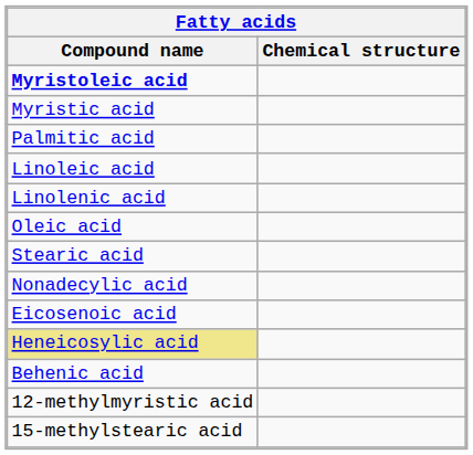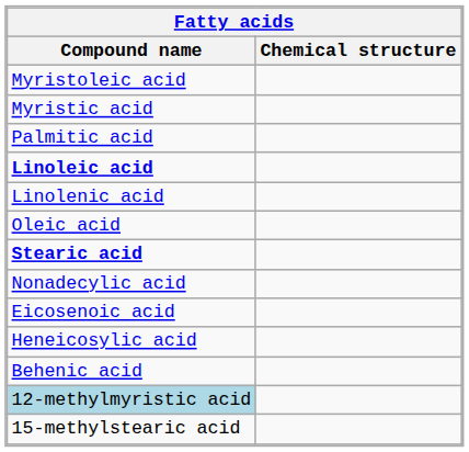Myristoleic acid | Compound name: bold -> normal
Linoleic acid | Compound name: normal -> bold
Stearic acid | Compound name: normal -> bold
Heneicosylic acid | Compound name: khaki background -> no background
12-methylmyristic acid | Compound name: no background -> lightblue background
